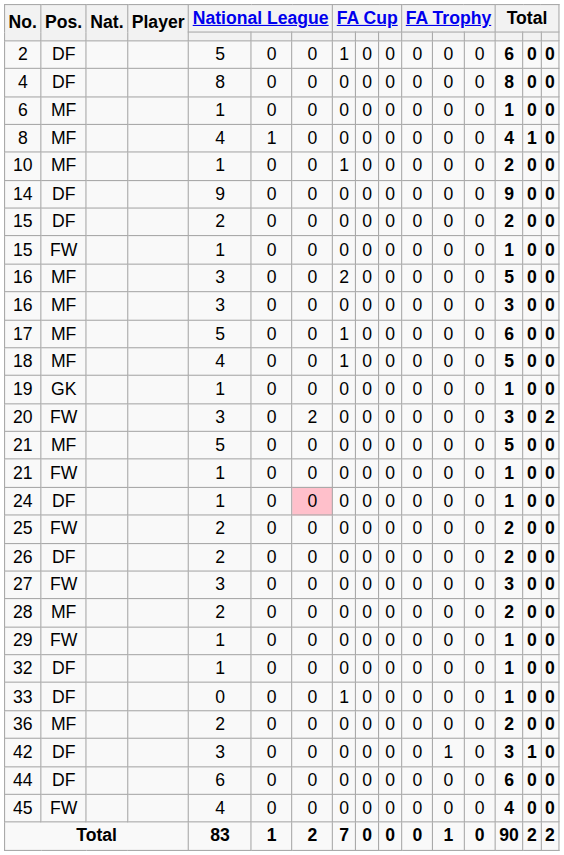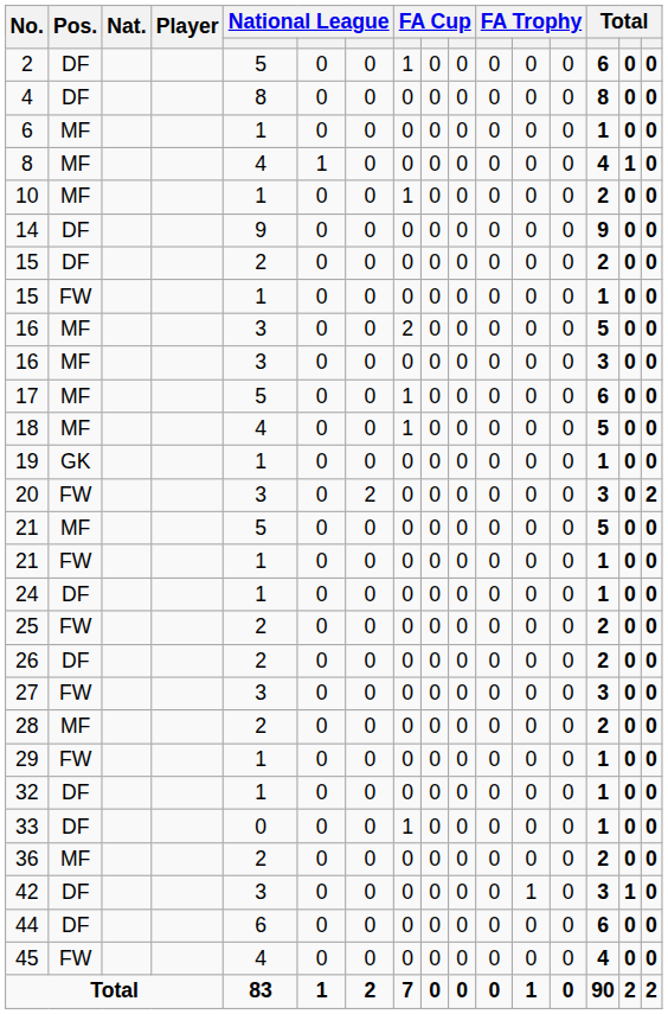24 | column 7: pink background -> no background
